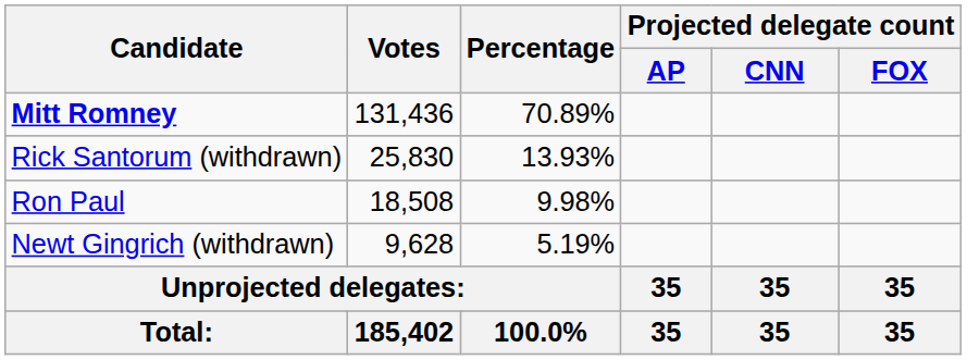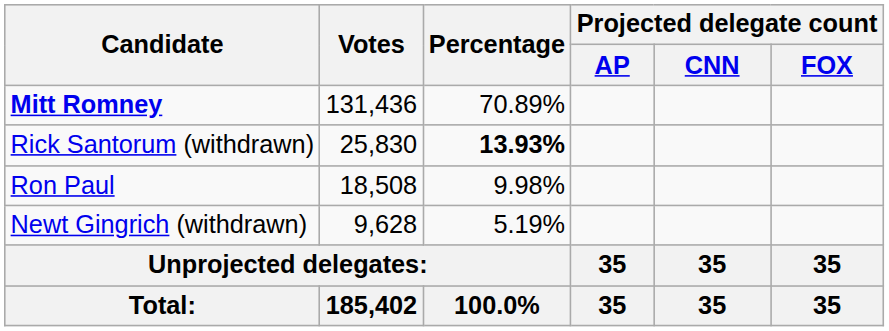Rick Santorum (withdrawn) | Percentage: normal -> bold
